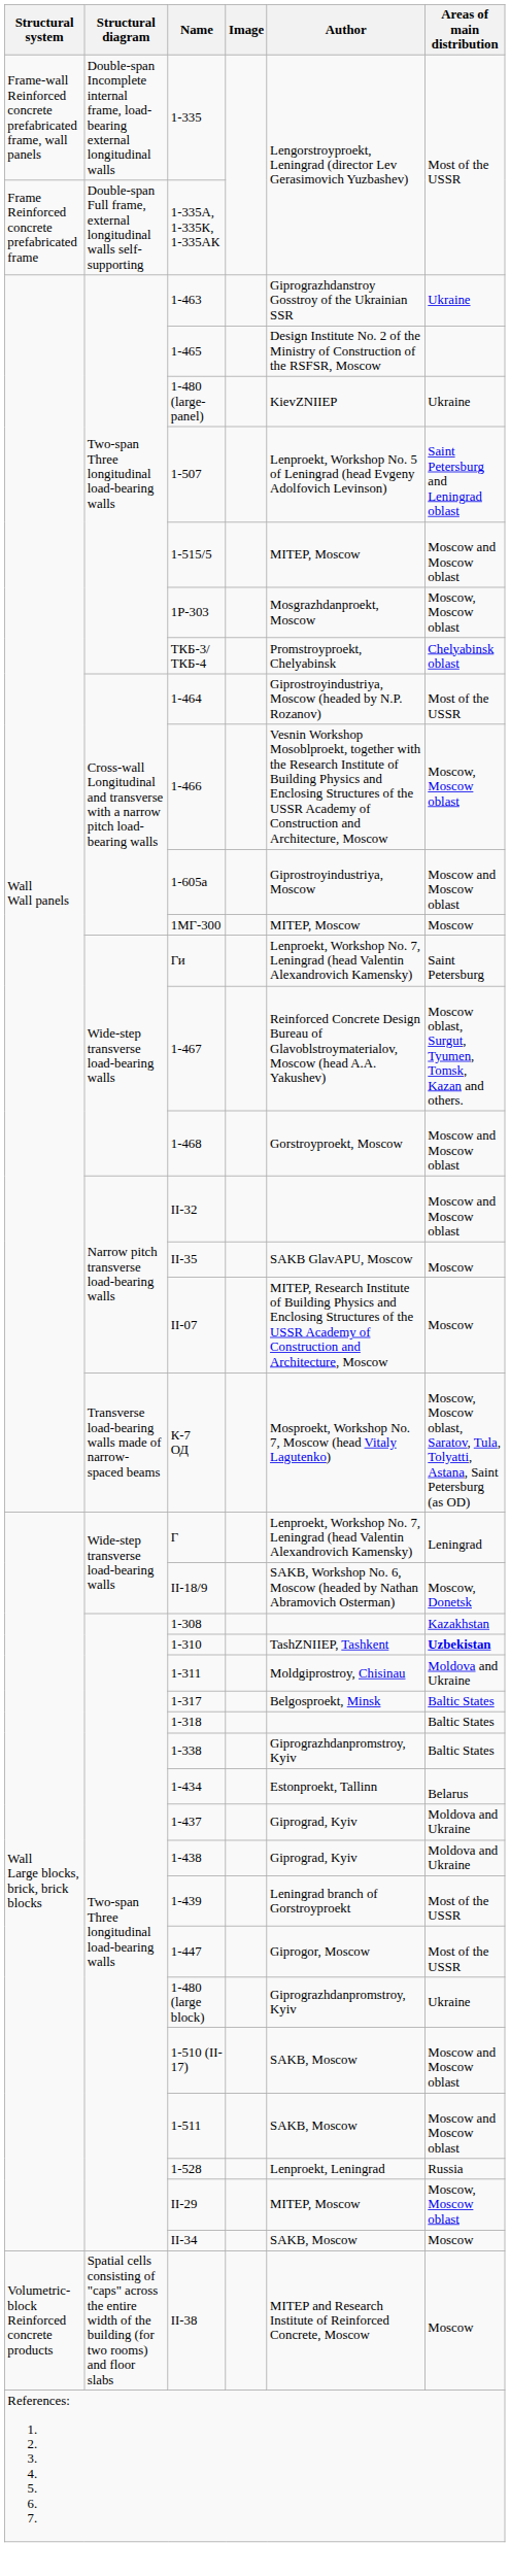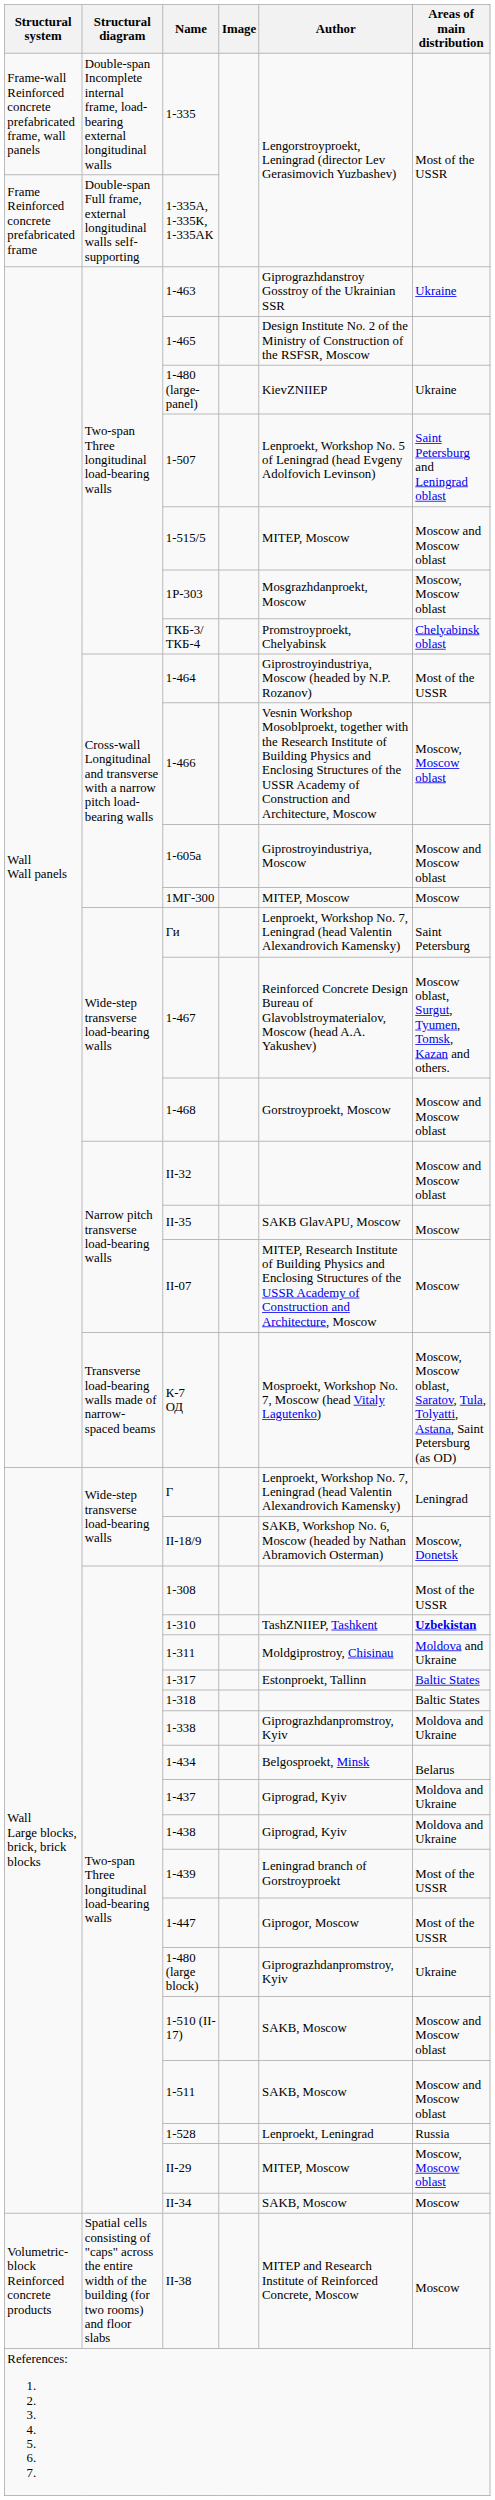1-308 | Areas of main distribution: Kazakhstan -> Most of the USSR
1-317 | Author: Belgosproekt, Minsk -> Estonproekt, Tallinn
1-338 | Areas of main distribution: Baltic States -> Moldova and Ukraine
1-434 | Author: Estonproekt, Tallinn -> Belgosproekt, Minsk
